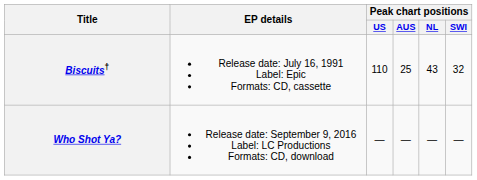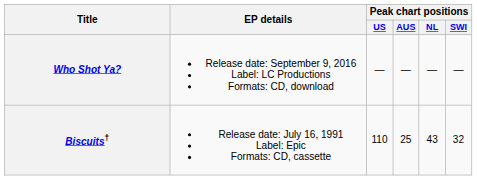rows swapped: Biscuits† <-> Who Shot Ya?
